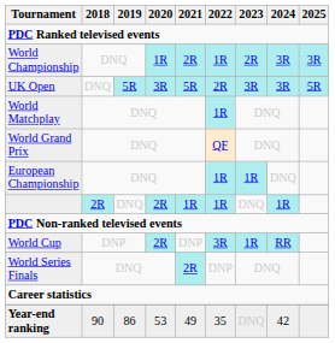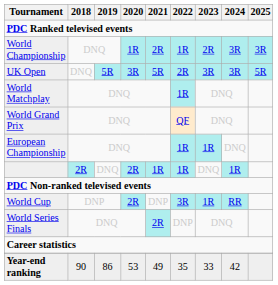Year-end ranking | 2023: DNQ -> 33
